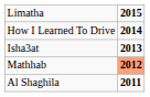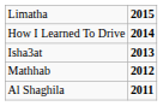Mathhab | column 2: lightsalmon background -> no background
